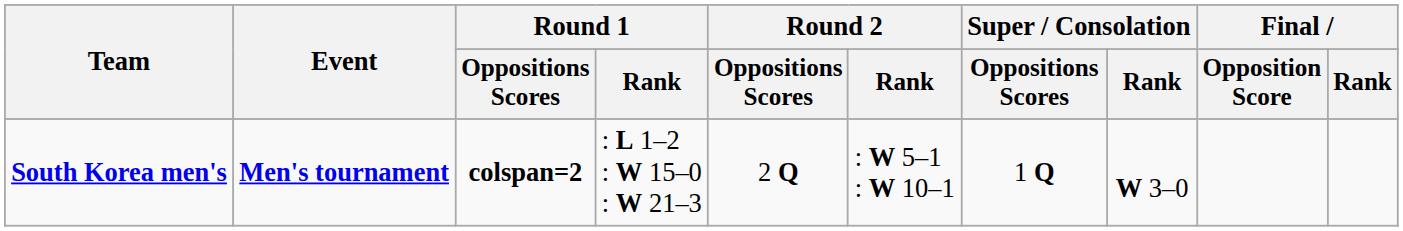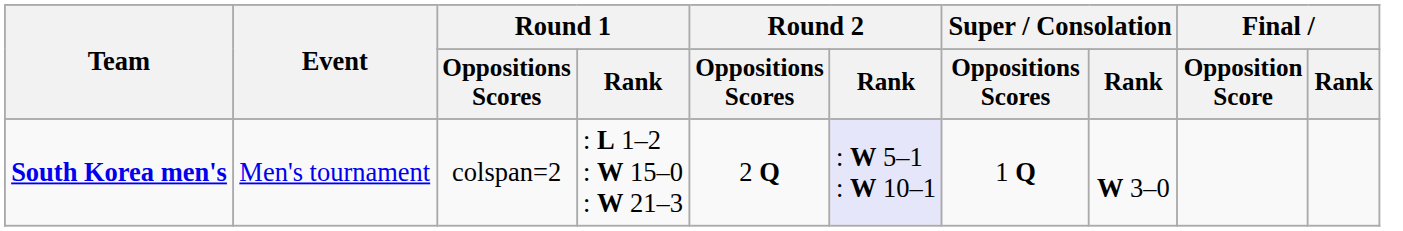South Korea men's | Event: bold -> normal
South Korea men's | Round 1 / Oppositions Scores: bold -> normal
South Korea men's | Round 2 / Rank: no background -> lavender background
